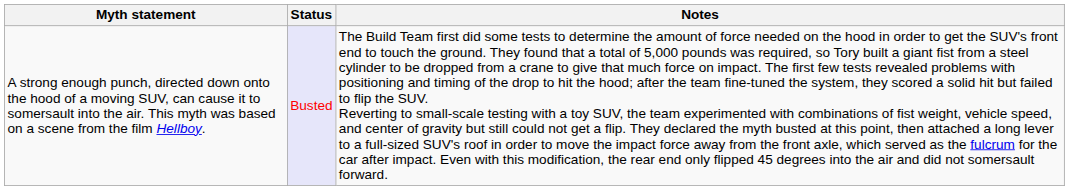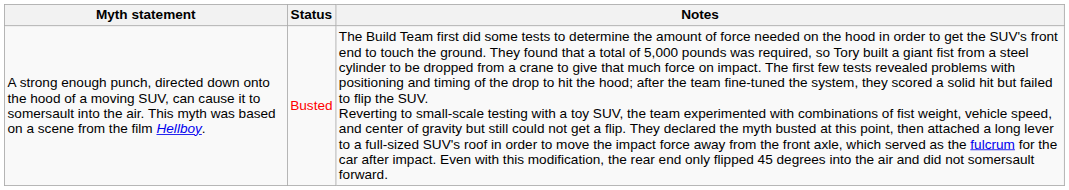row 2 | Status: lavender background -> no background
